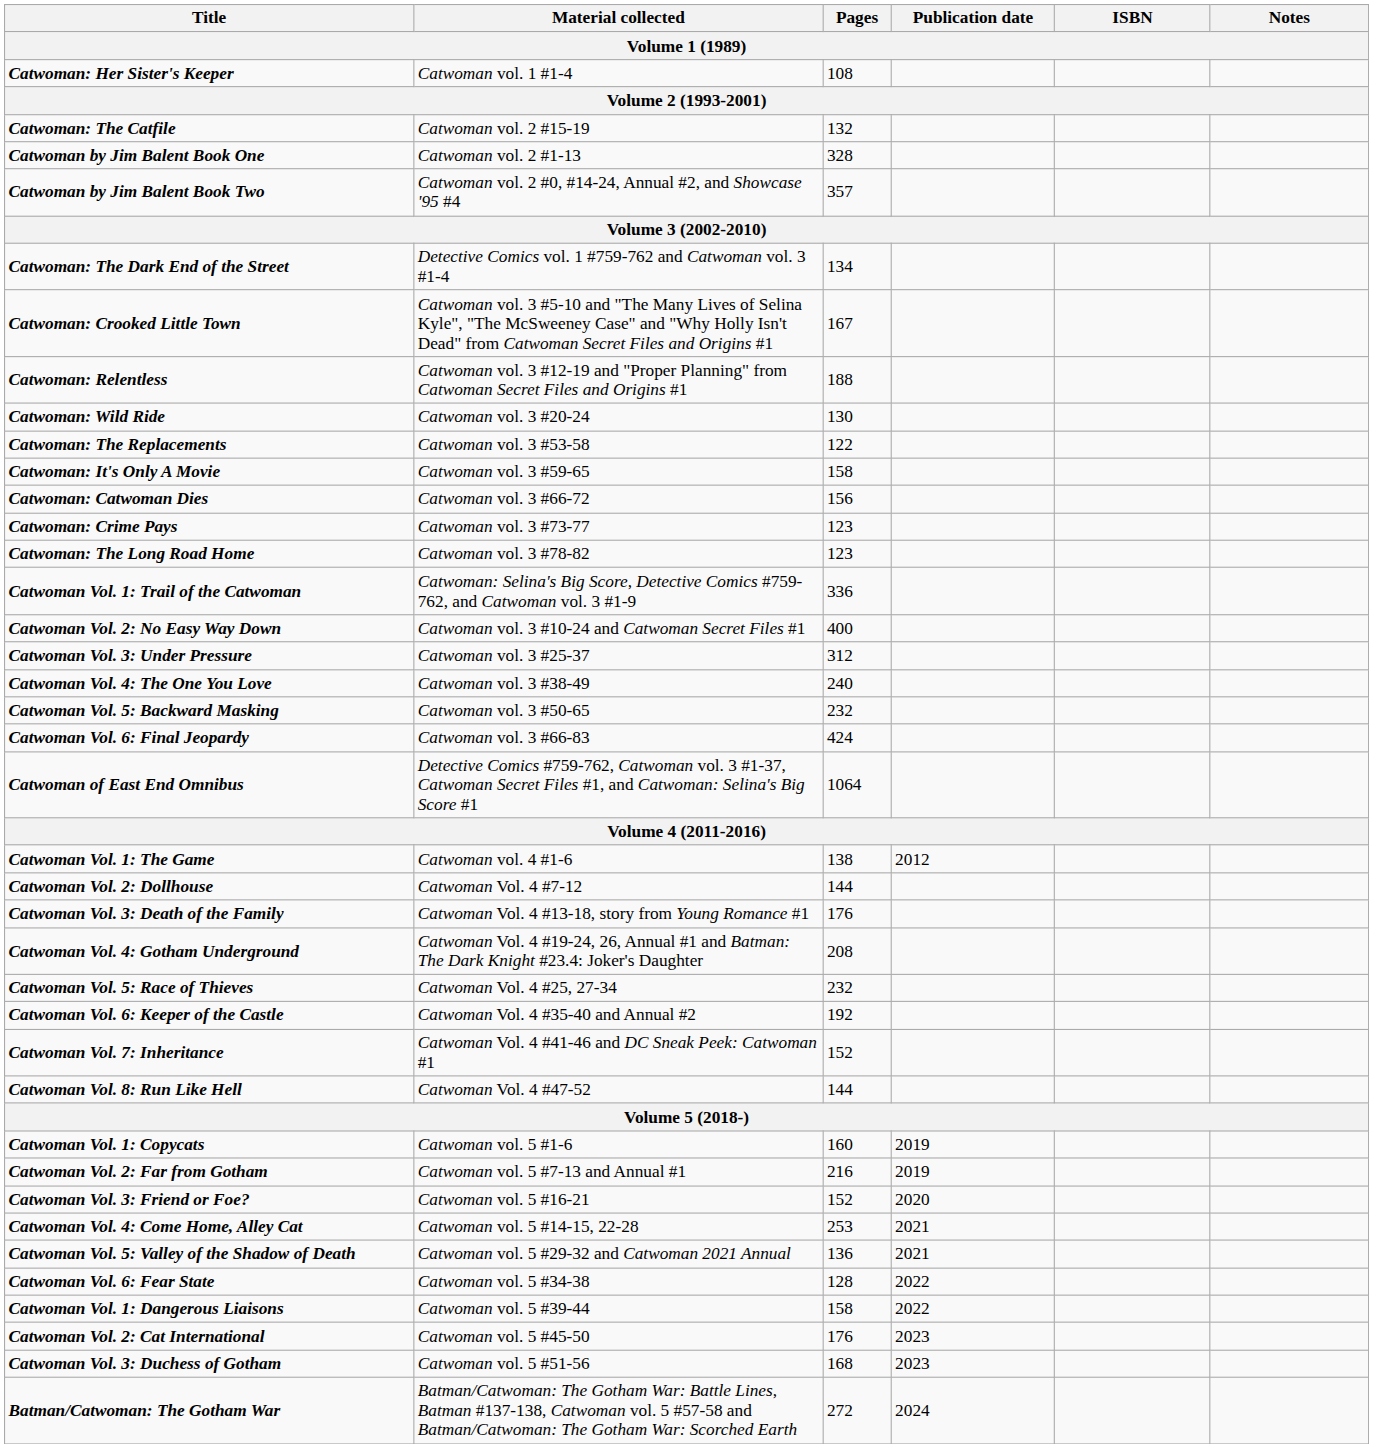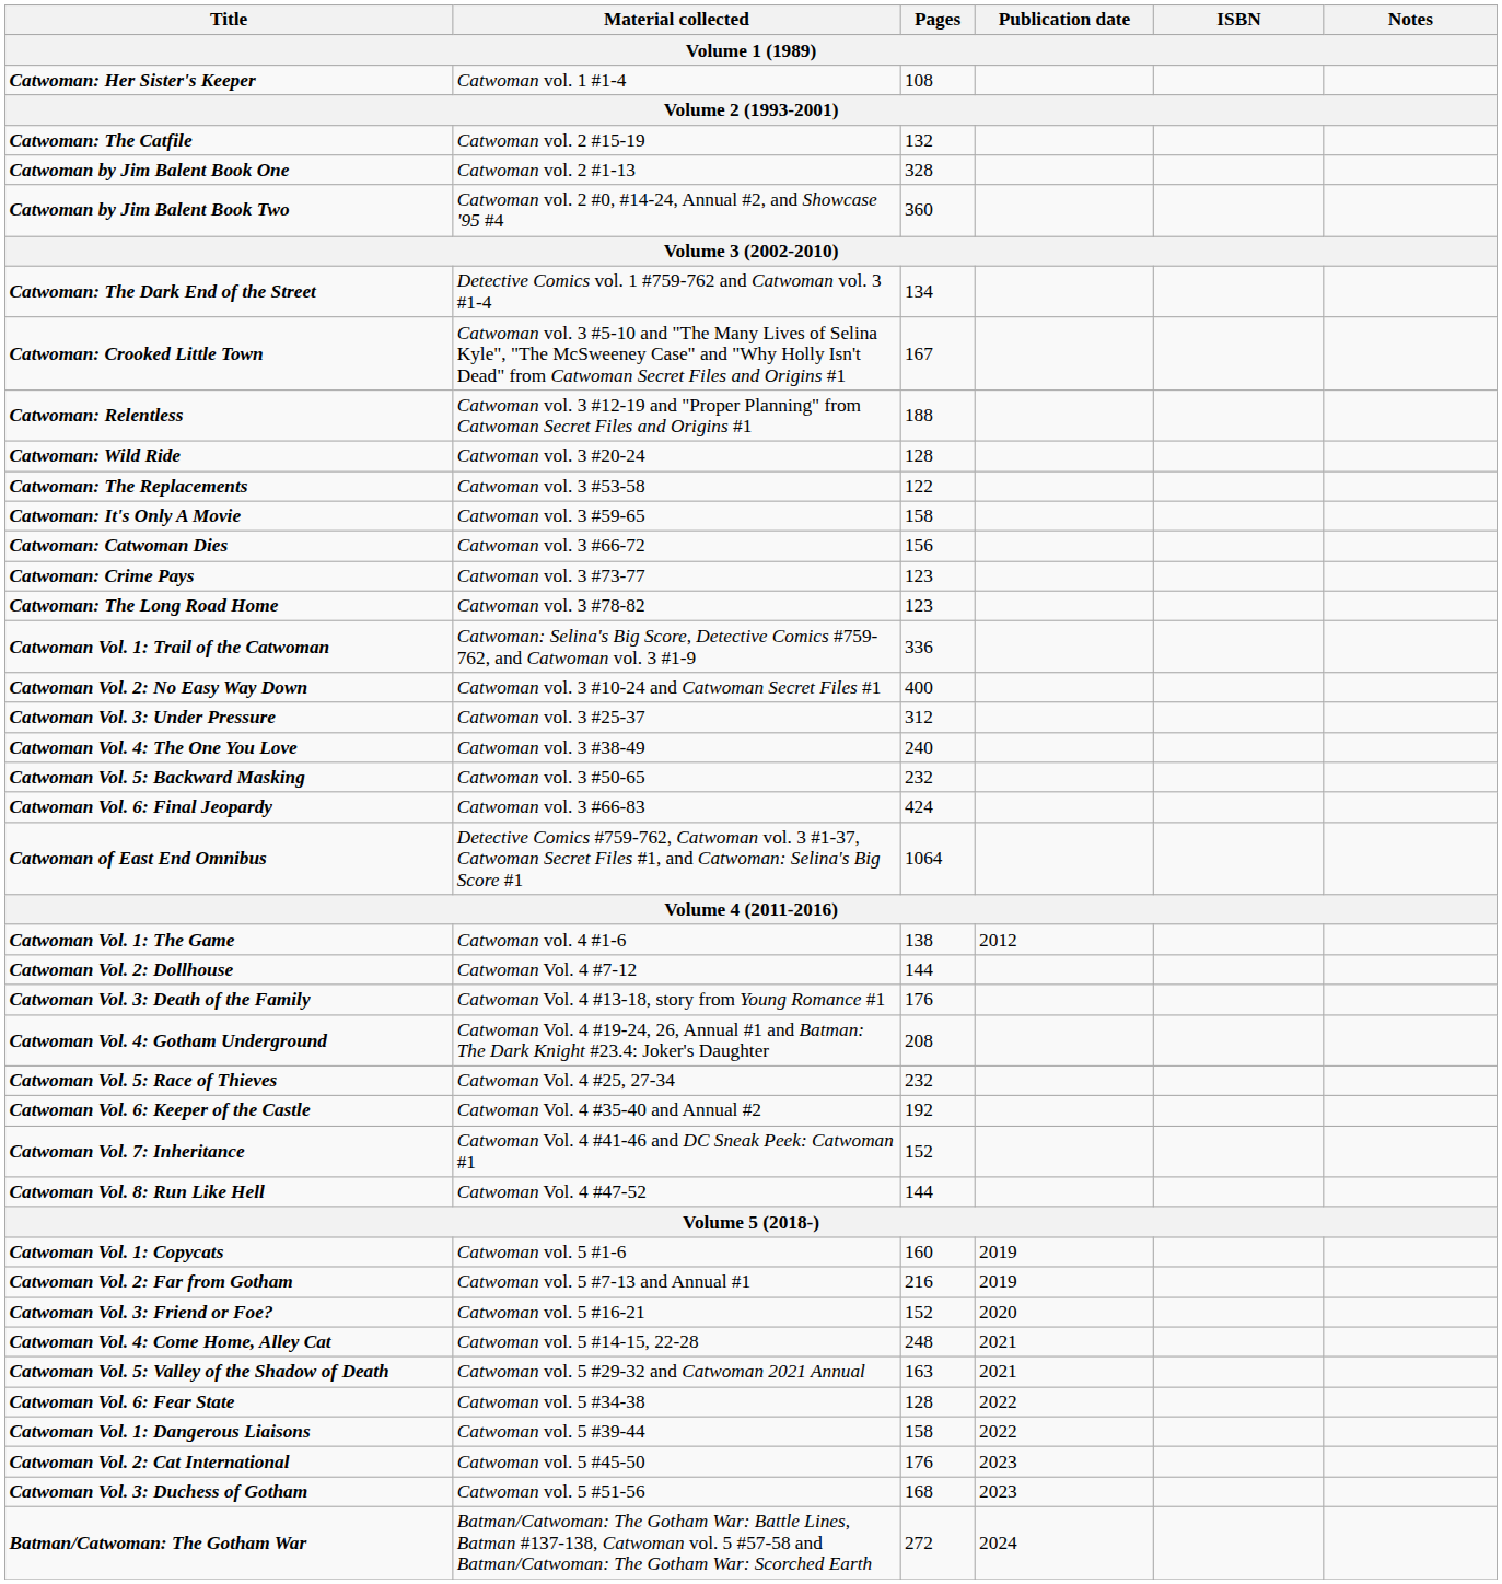Catwoman by Jim Balent Book Two | Pages: 357 -> 360
Catwoman: Wild Ride | Pages: 130 -> 128
Catwoman Vol. 4: Come Home, Alley Cat | Pages: 253 -> 248
Catwoman Vol. 5: Valley of the Shadow of Death | Pages: 136 -> 163
